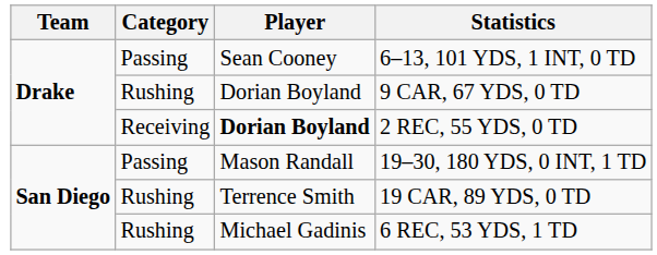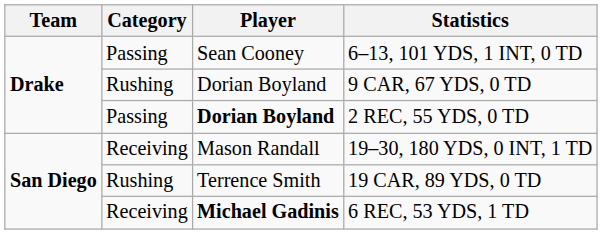2 REC, 55 YDS, 0 TD | Category: Receiving -> Passing
19–30, 180 YDS, 0 INT, 1 TD | Category: Passing -> Receiving
6 REC, 53 YDS, 1 TD | Category: Rushing -> Receiving
6 REC, 53 YDS, 1 TD | Player: normal -> bold
